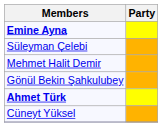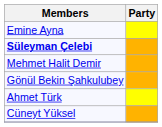Emine Ayna | Members: bold -> normal
Süleyman Çelebi | Members: normal -> bold
Ahmet Türk | Members: bold -> normal
